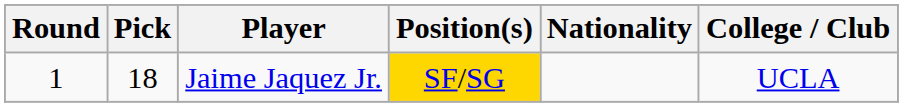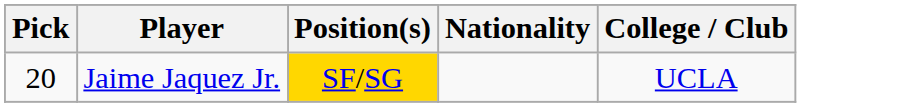- column: Round | 1
Jaime Jaquez Jr. | Pick: 18 -> 20
